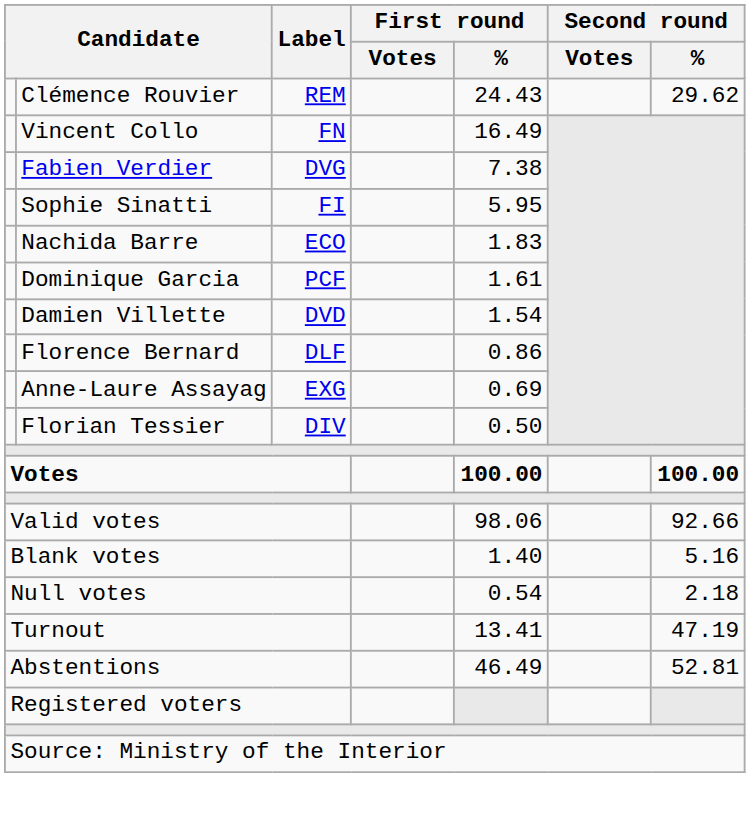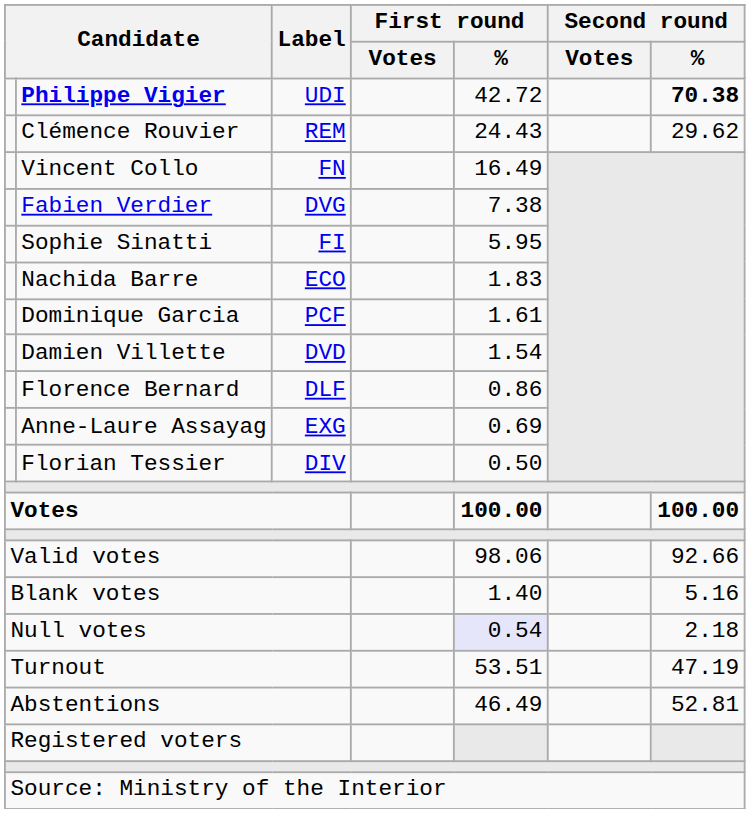+ row: Philippe Vigier | UDI | 42.72 | 70.38
Null votes | First round / %: no background -> lavender background
Turnout | First round / %: 13.41 -> 53.51
